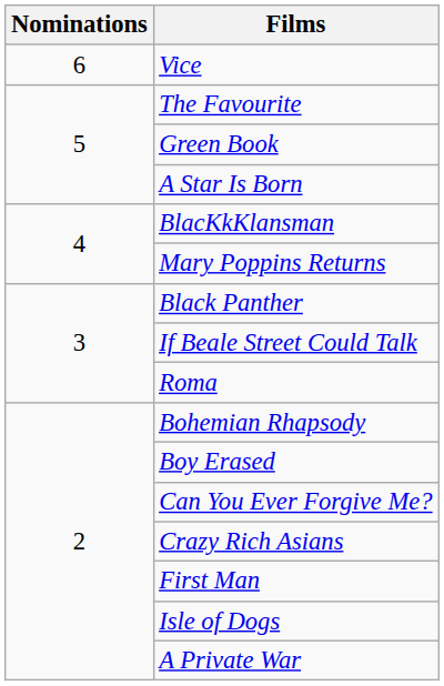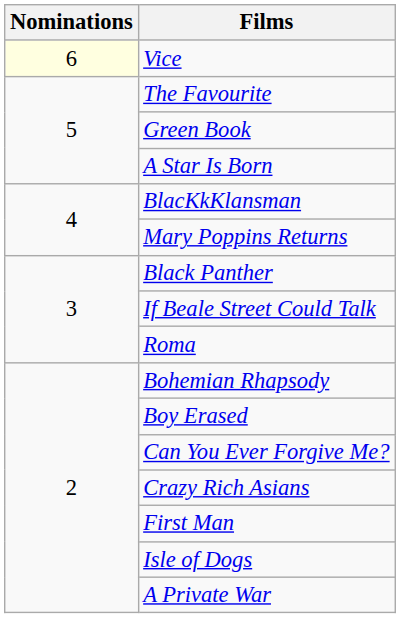Vice | Nominations: no background -> lightyellow background
